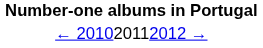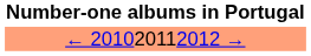row 2 | column 1: no background -> lightsalmon background
